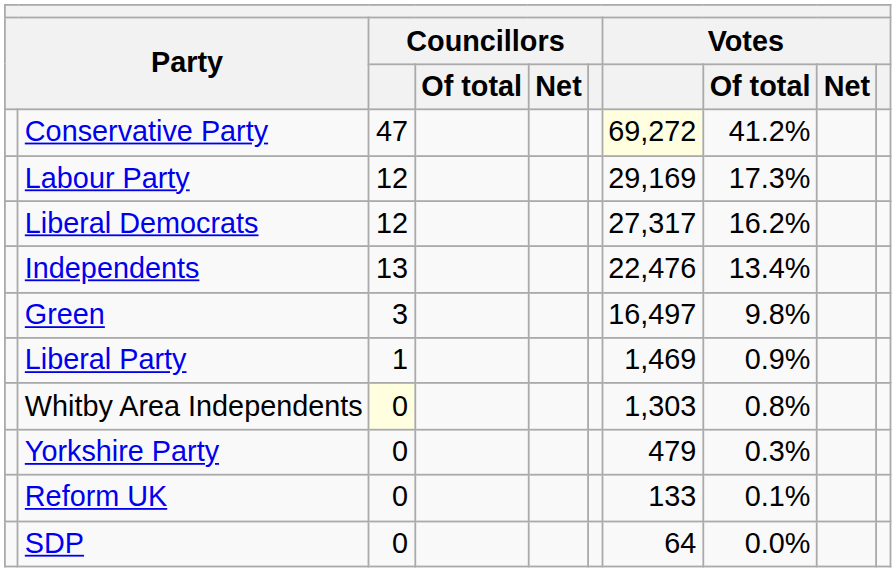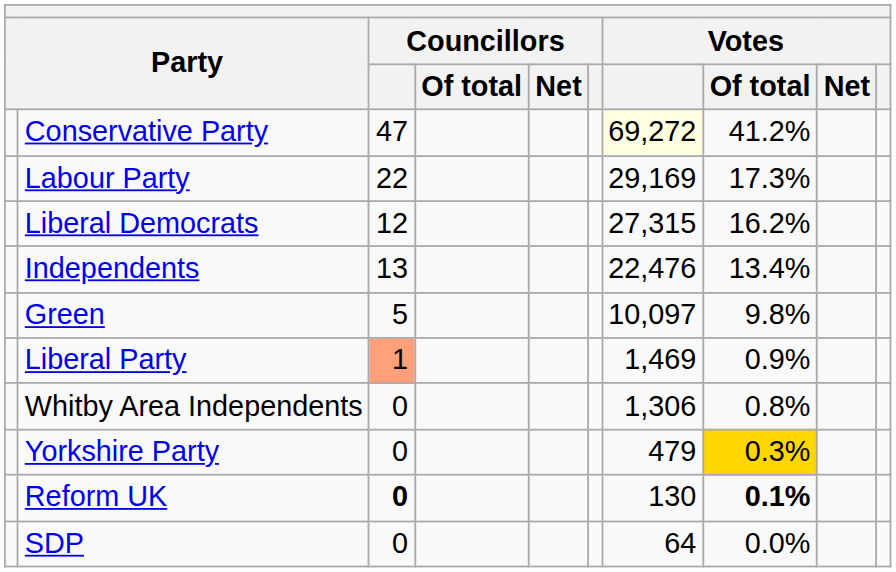Labour Party | column 3: 12 -> 22
Liberal Democrats | column 7: 27,317 -> 27,315
Green | column 3: 3 -> 5
Green | column 7: 16,497 -> 10,097
Liberal Party | column 3: no background -> lightsalmon background
Whitby Area Independents | column 3: lightyellow background -> no background
Whitby Area Independents | column 7: 1,303 -> 1,306
Yorkshire Party | Votes / Of total: no background -> gold background
Reform UK | column 3: normal -> bold
Reform UK | column 7: 133 -> 130
Reform UK | Votes / Of total: normal -> bold
